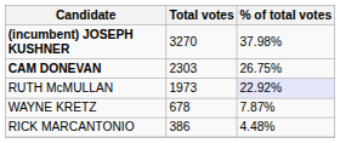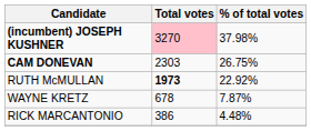(incumbent) JOSEPH KUSHNER | Total votes: no background -> pink background
RUTH McMULLAN | Total votes: normal -> bold
RUTH McMULLAN | % of total votes: lavender background -> no background
